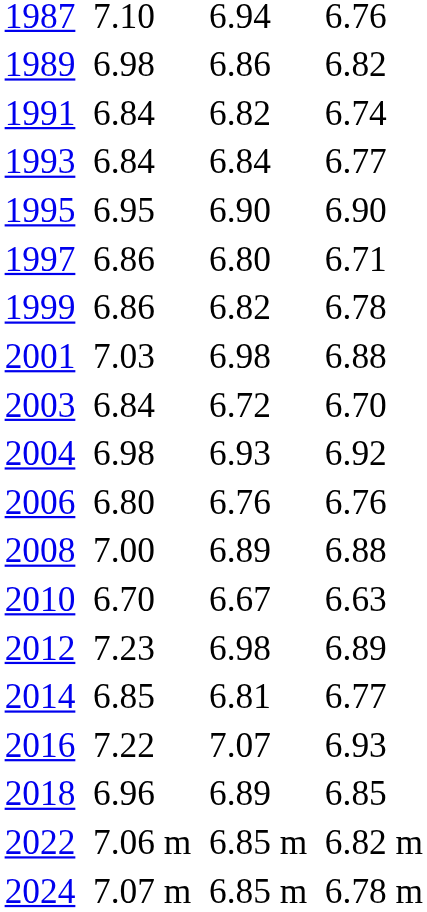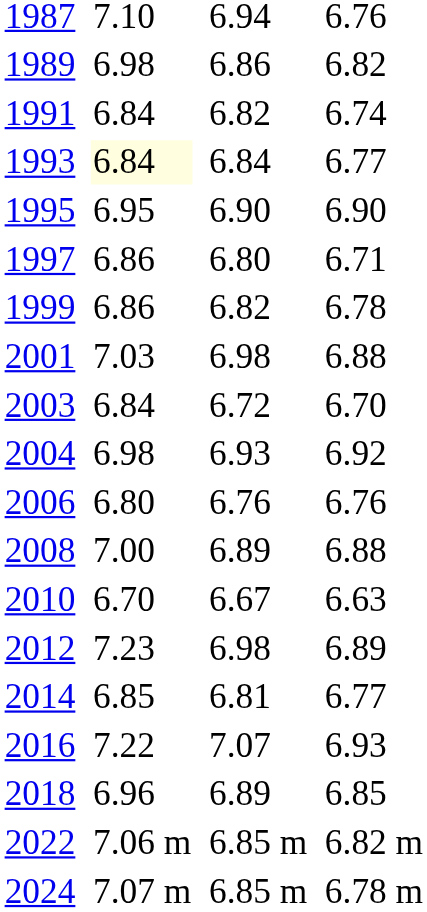1993 | column 2: no background -> lightyellow background
